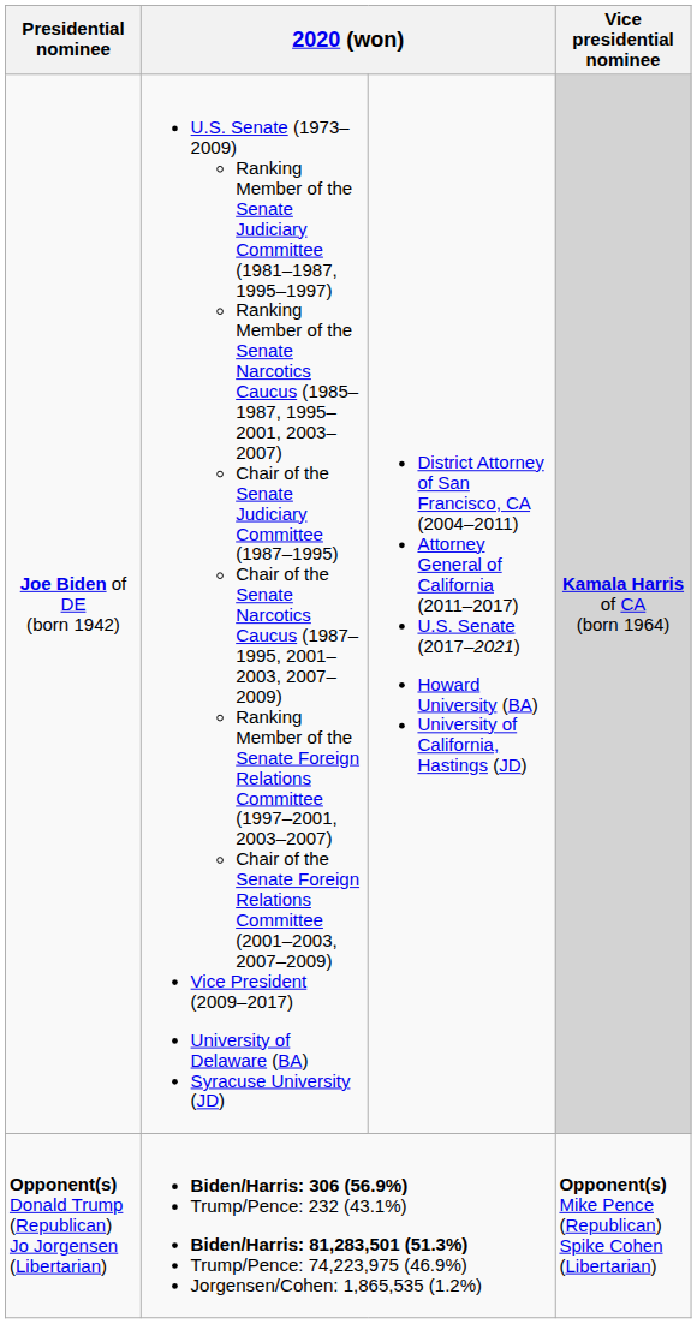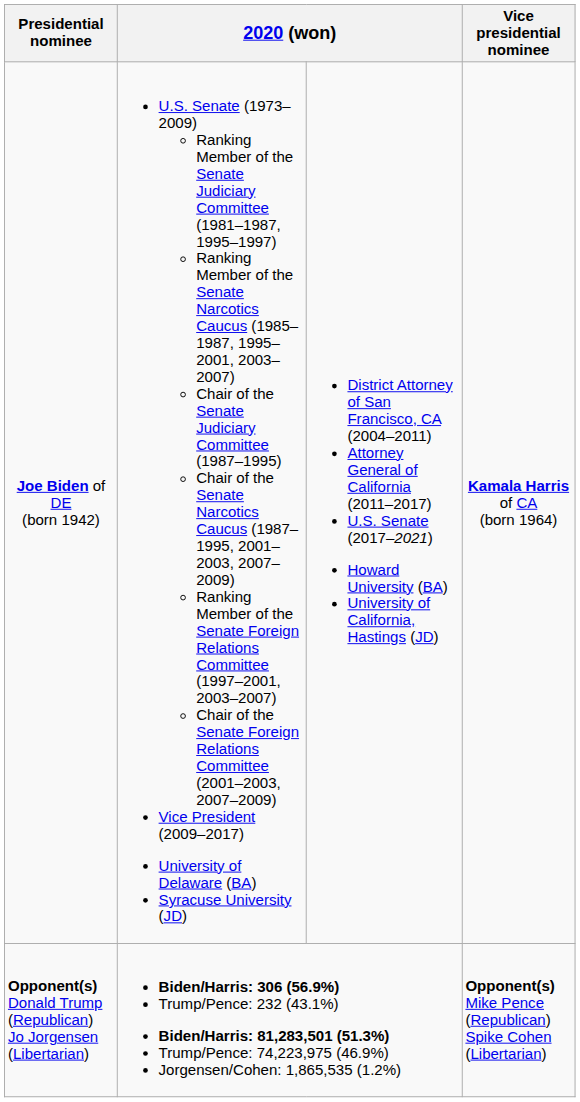Joe Biden of DE (born 1942) | Vice presidential nominee: lightgrey background -> no background
